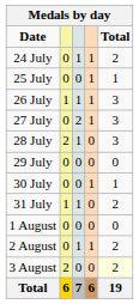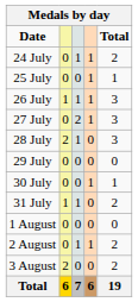3 August | Total: lightyellow background -> no background
